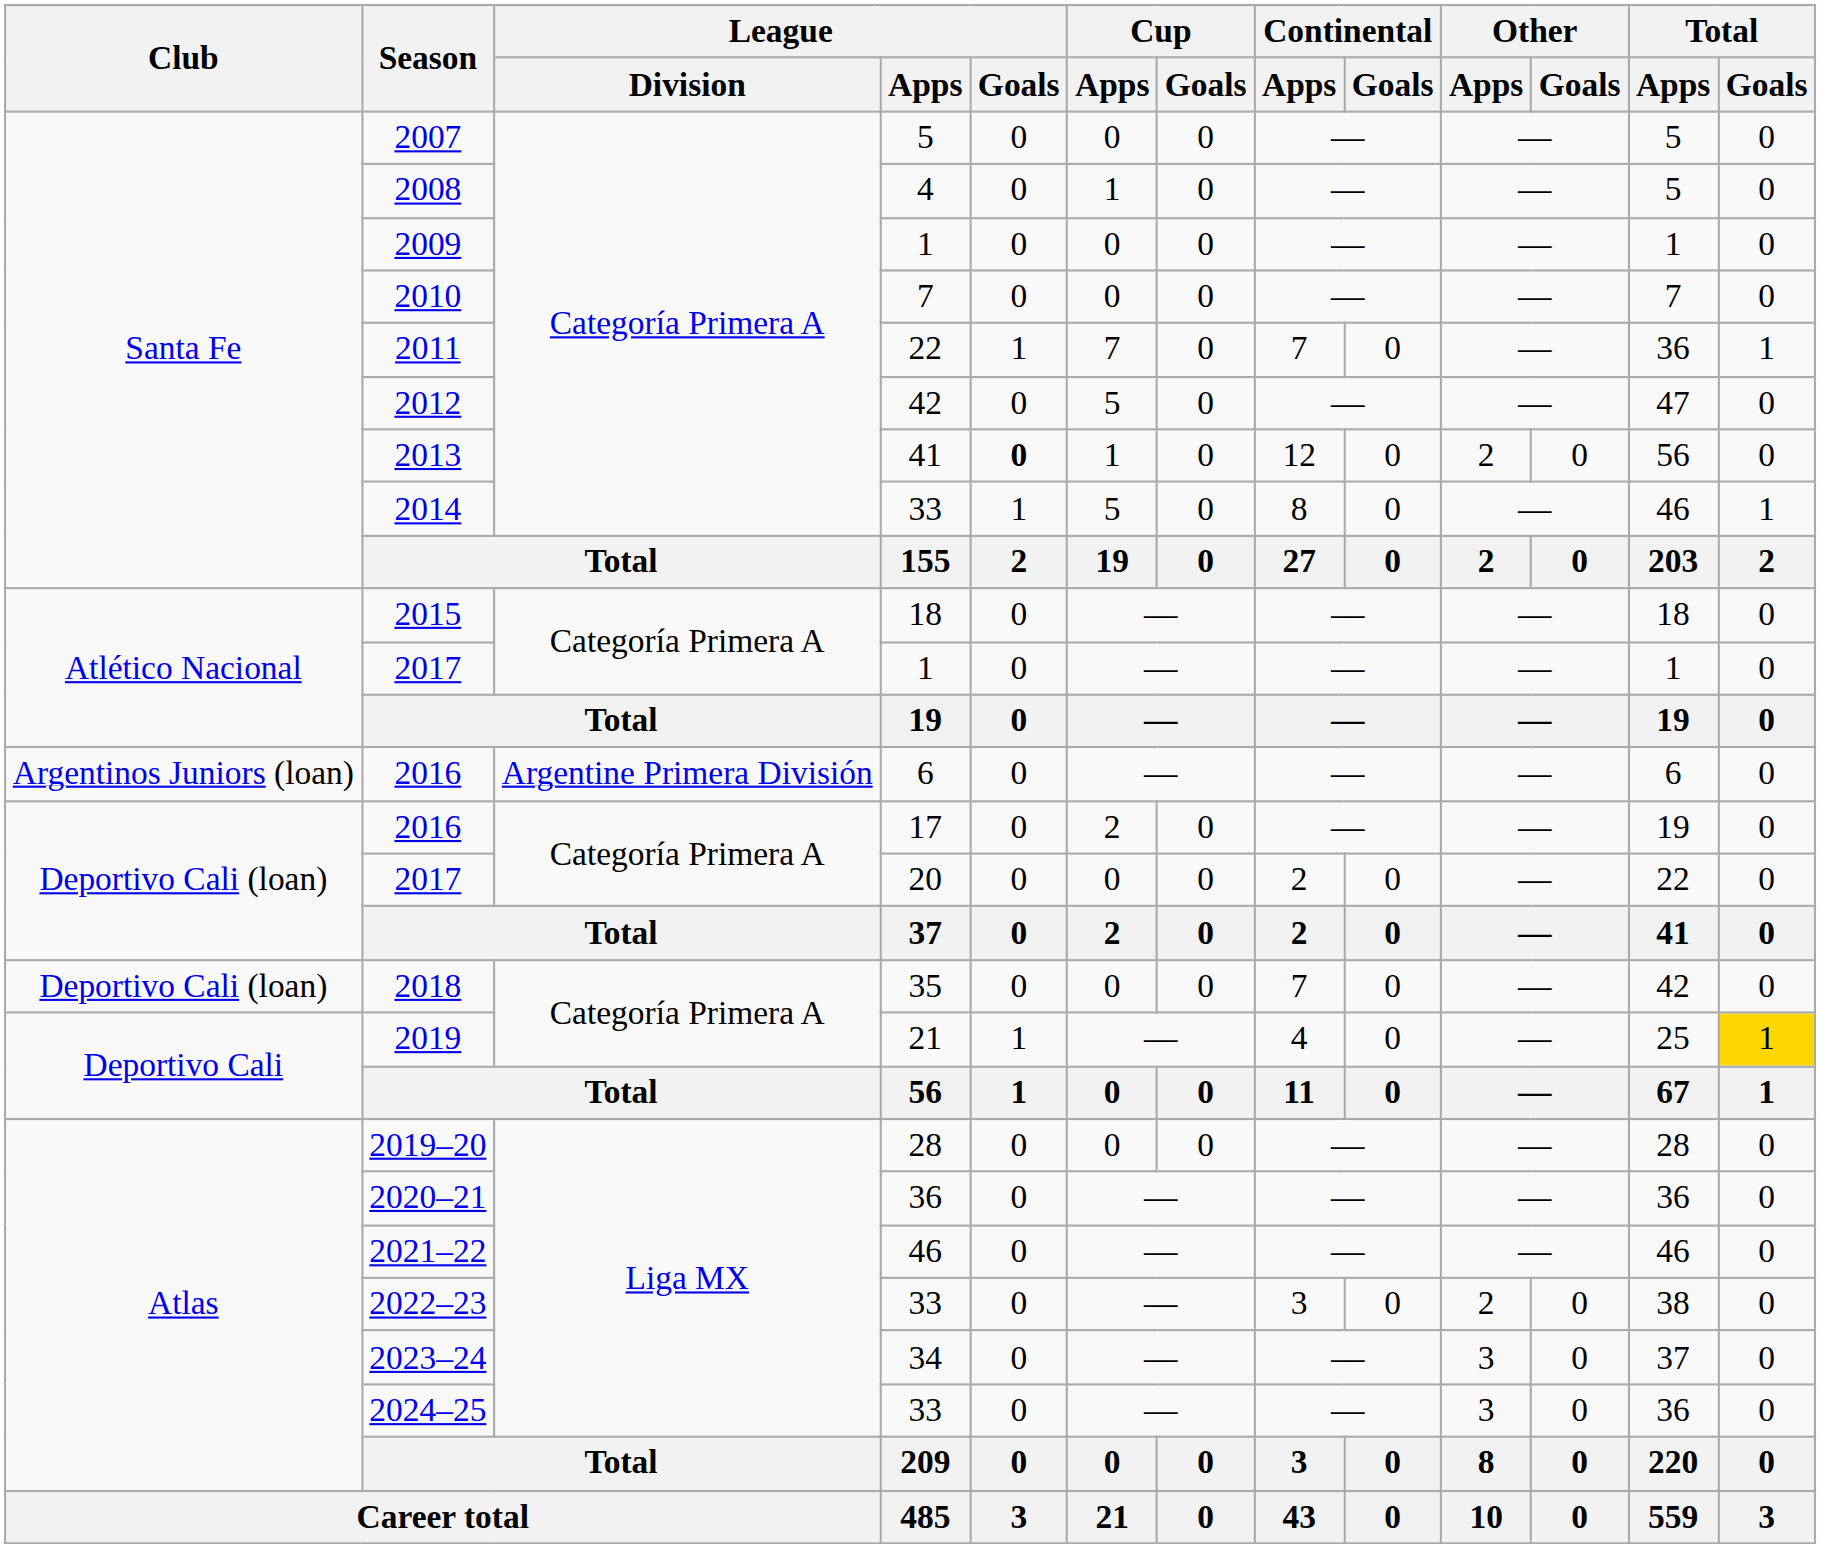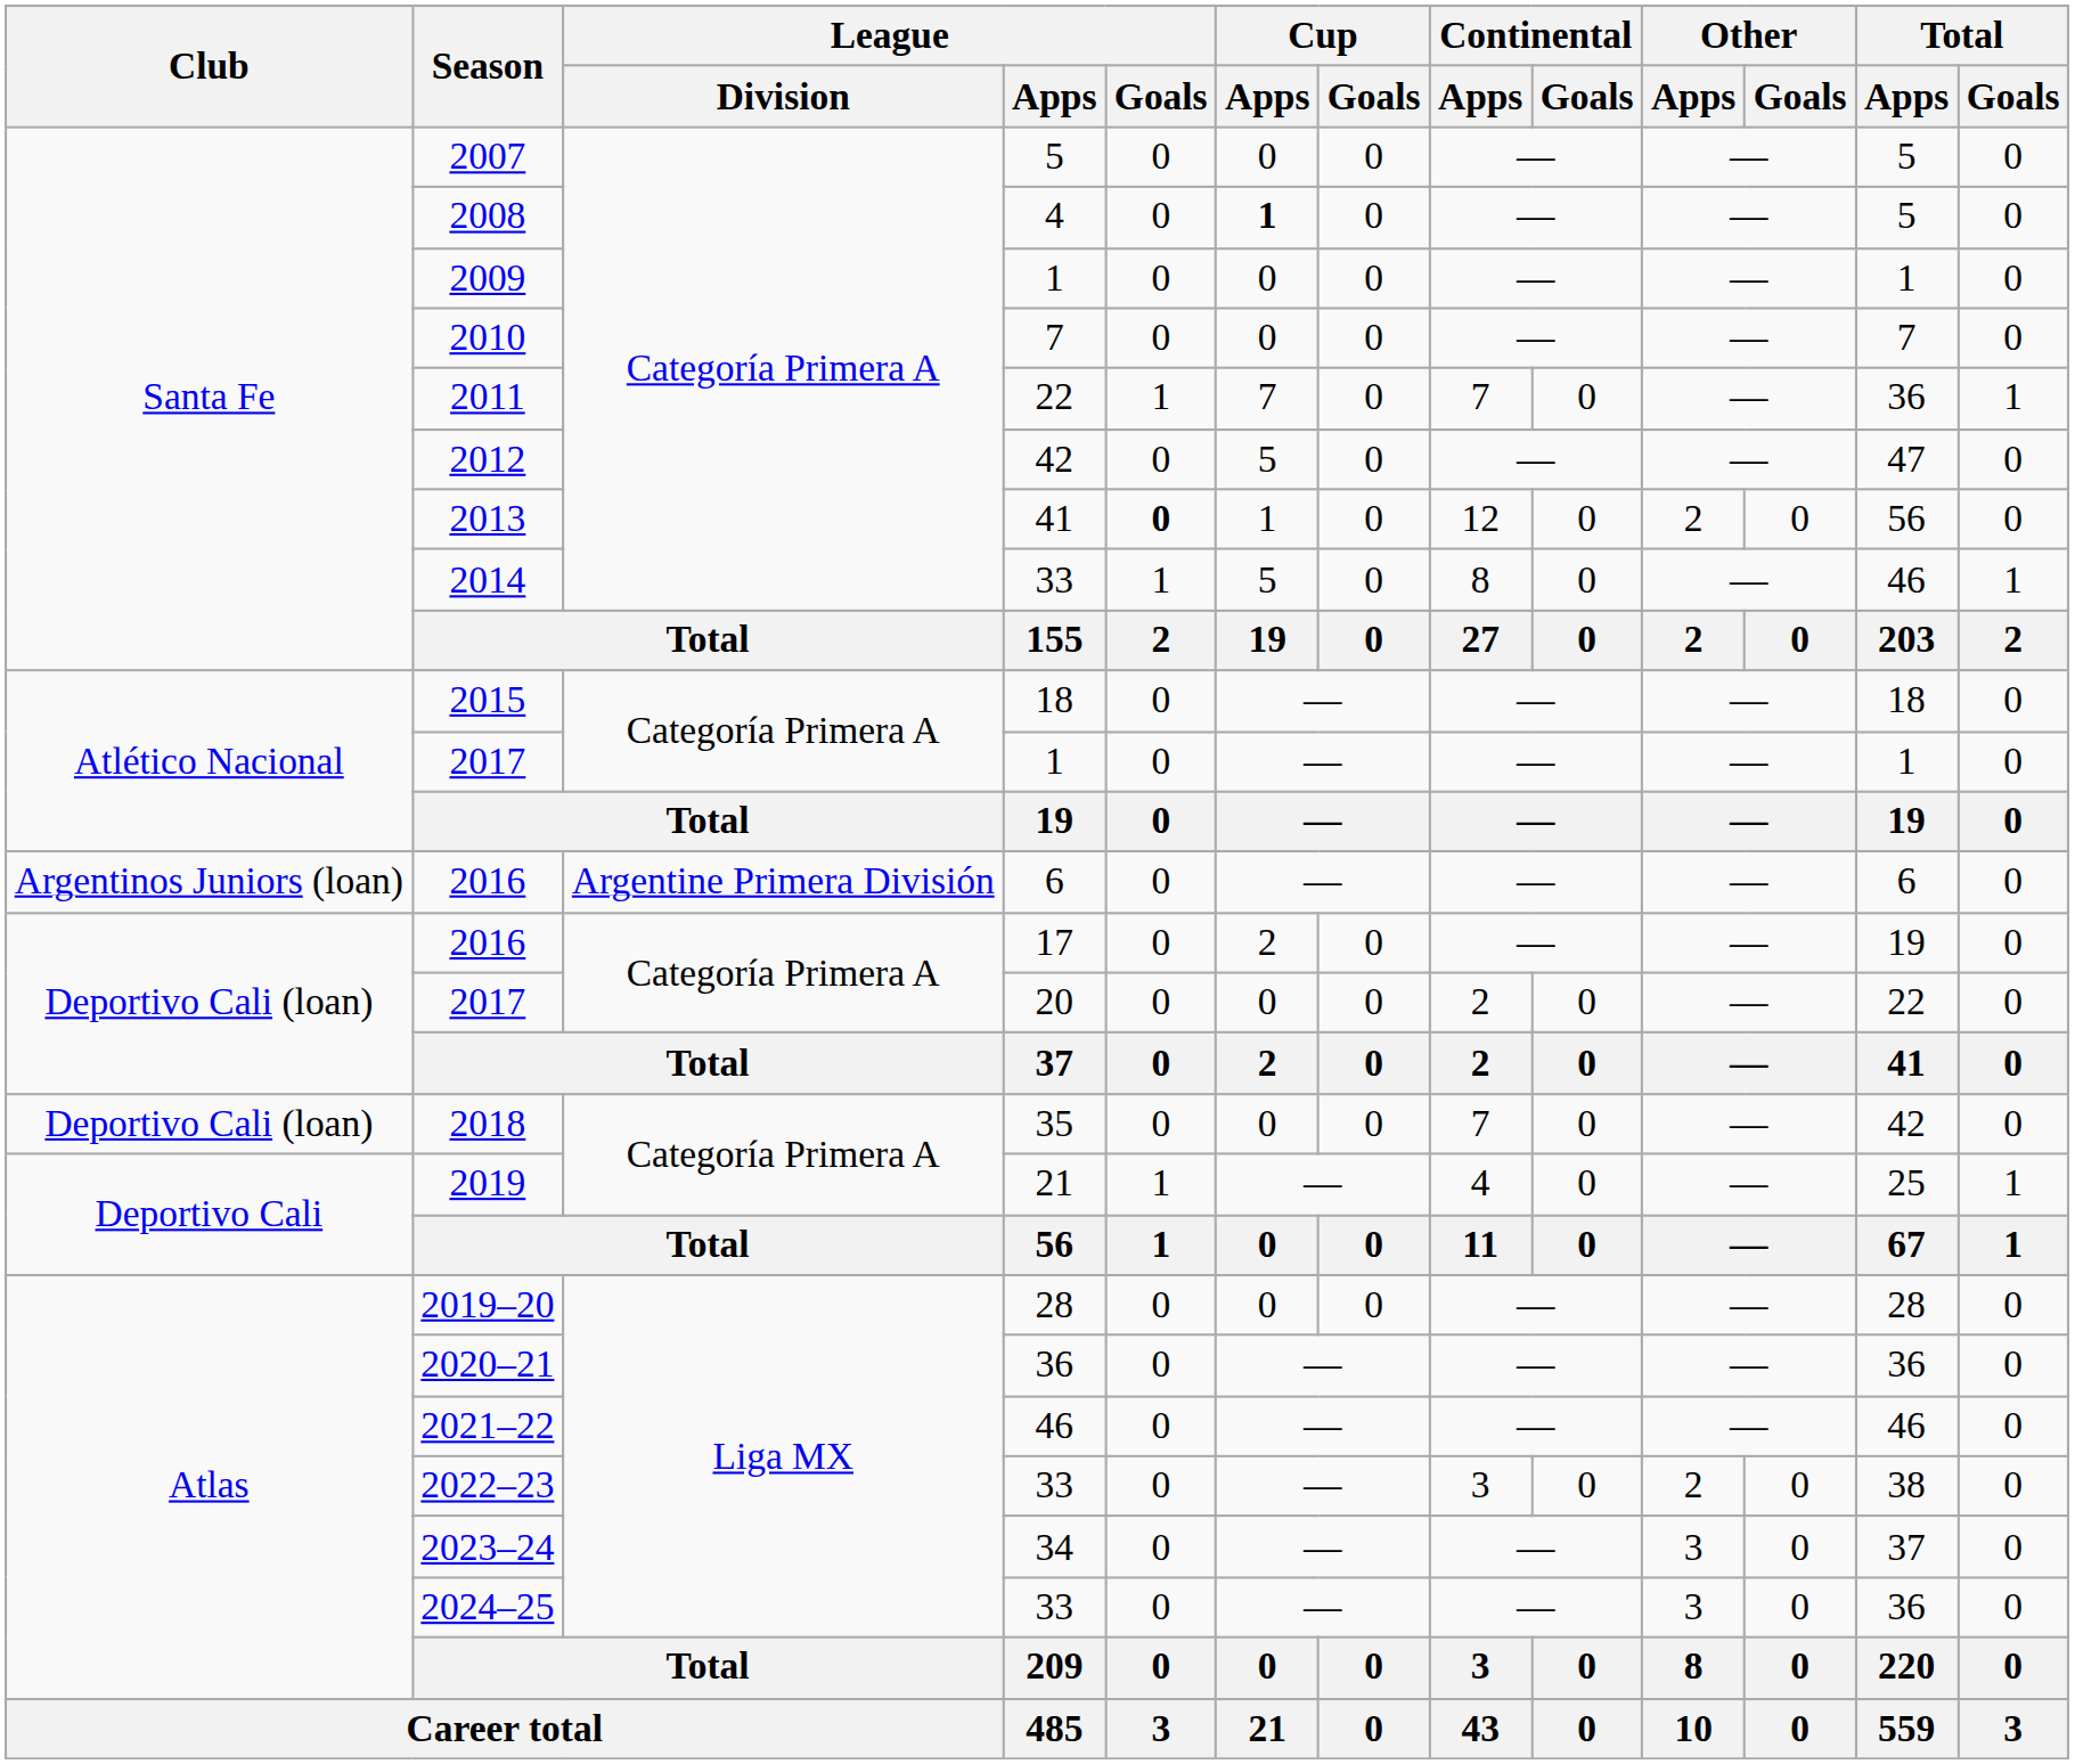2008 | Cup / Apps: normal -> bold
2019 | Total / Goals: gold background -> no background
